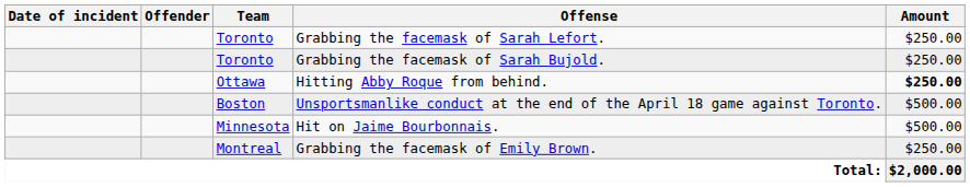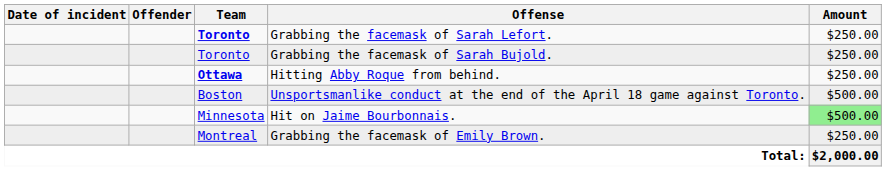Grabbing the facemask of Sarah Lefort. | Team: normal -> bold
Hitting Abby Roque from behind. | Team: normal -> bold
Hitting Abby Roque from behind. | Amount: bold -> normal
Hit on Jaime Bourbonnais. | Amount: no background -> lightgreen background
